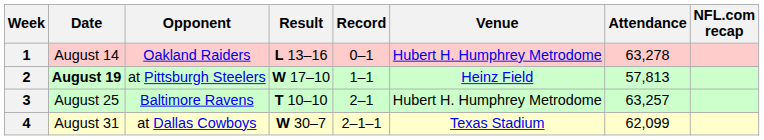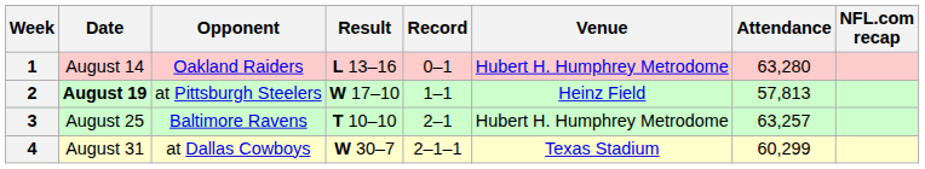1 | Attendance: 63,278 -> 63,280
4 | Attendance: 62,099 -> 60,299
